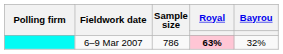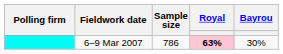6–9 Mar 2007 | Bayrou: 32% -> 30%
